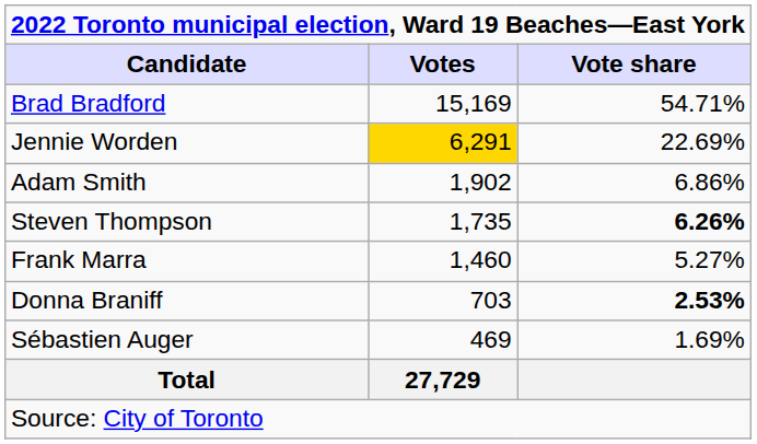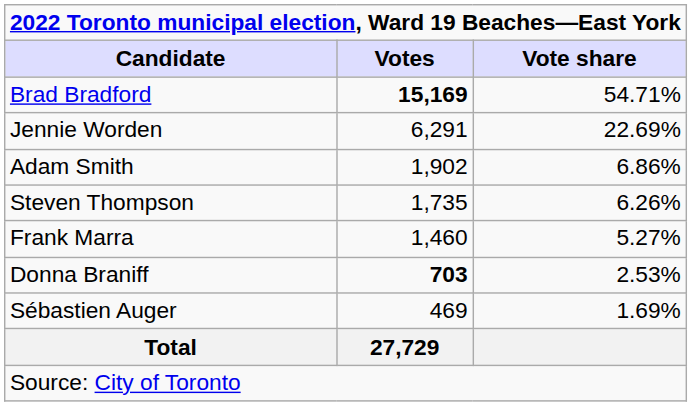Brad Bradford | Votes: normal -> bold
Jennie Worden | Votes: gold background -> no background
Steven Thompson | Vote share: bold -> normal
Donna Braniff | Votes: normal -> bold
Donna Braniff | Vote share: bold -> normal
